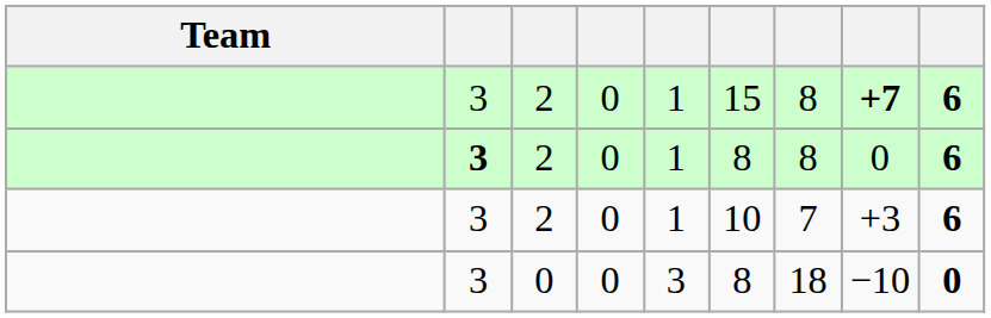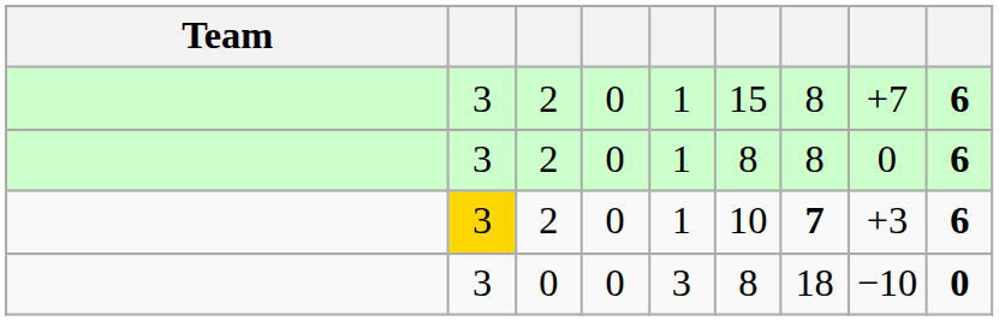row 2 | column 8: bold -> normal
row 3 | column 2: bold -> normal
row 4 | column 2: no background -> gold background
row 4 | column 7: normal -> bold
